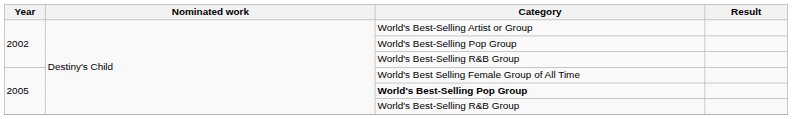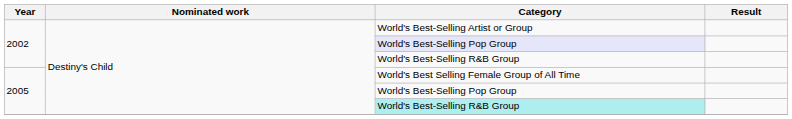2002 / World's Best-Selling Pop Group | Category: no background -> lavender background
2005 / World's Best-Selling Pop Group | Category: bold -> normal
2005 / World's Best-Selling R&B Group | Category: no background -> paleturquoise background
